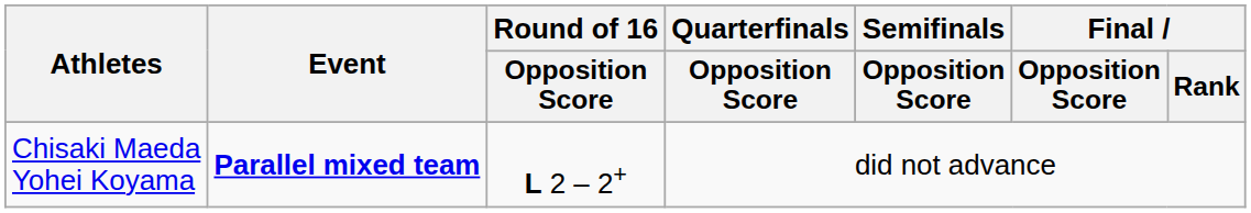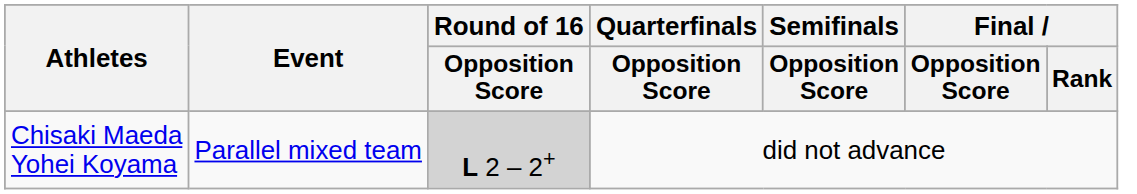Chisaki Maeda Yohei Koyama | Event: bold -> normal
Chisaki Maeda Yohei Koyama | Round of 16 / Opposition Score: no background -> lightgrey background
